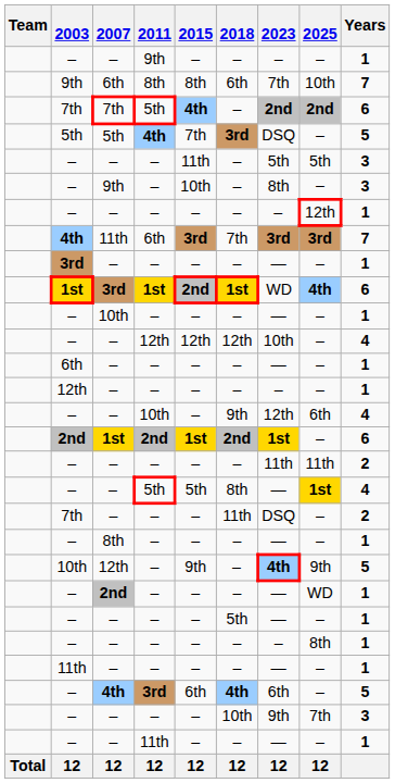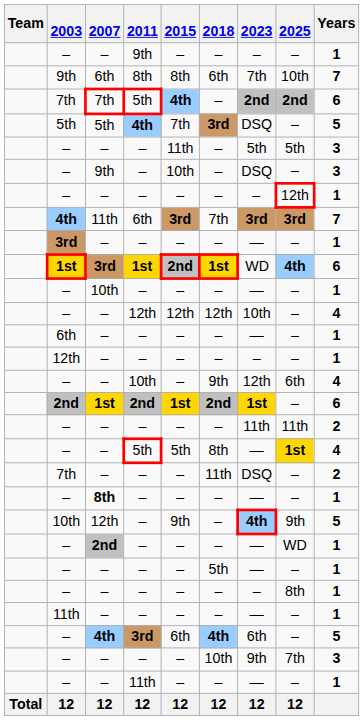row 7 | 2023: 8th -> DSQ
row 21 | 2007: normal -> bold
